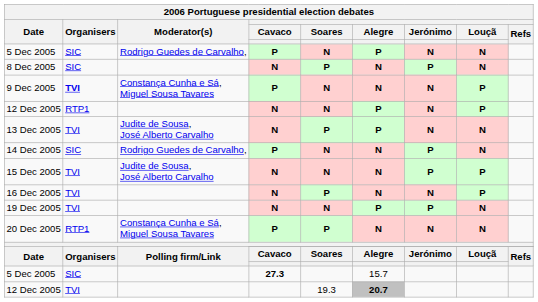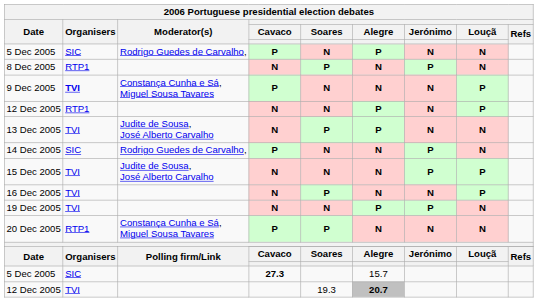8 Dec 2005 | Organisers: SIC -> RTP1
